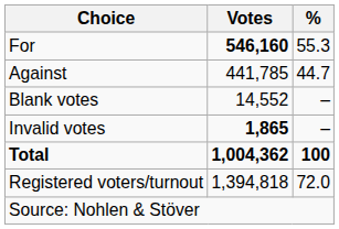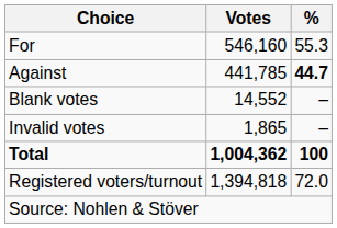For | Votes: bold -> normal
Against | %: normal -> bold
Invalid votes | Votes: bold -> normal
